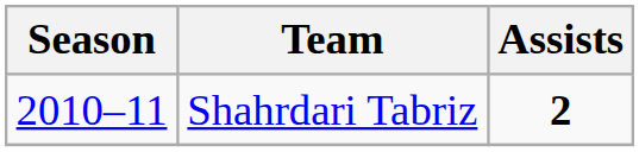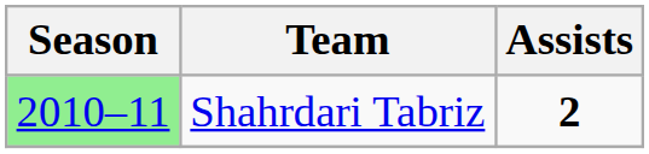Shahrdari Tabriz | Season: no background -> lightgreen background
